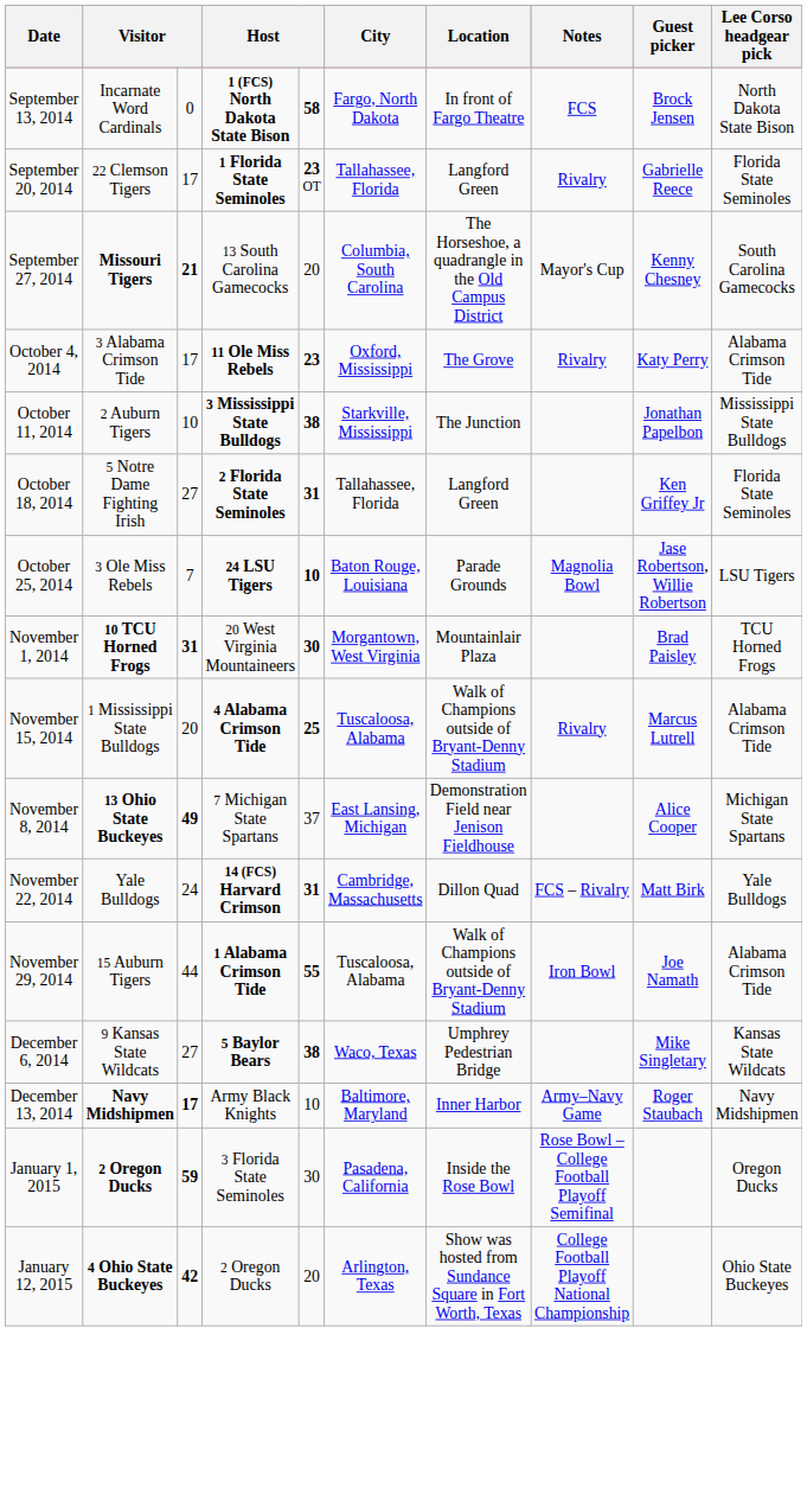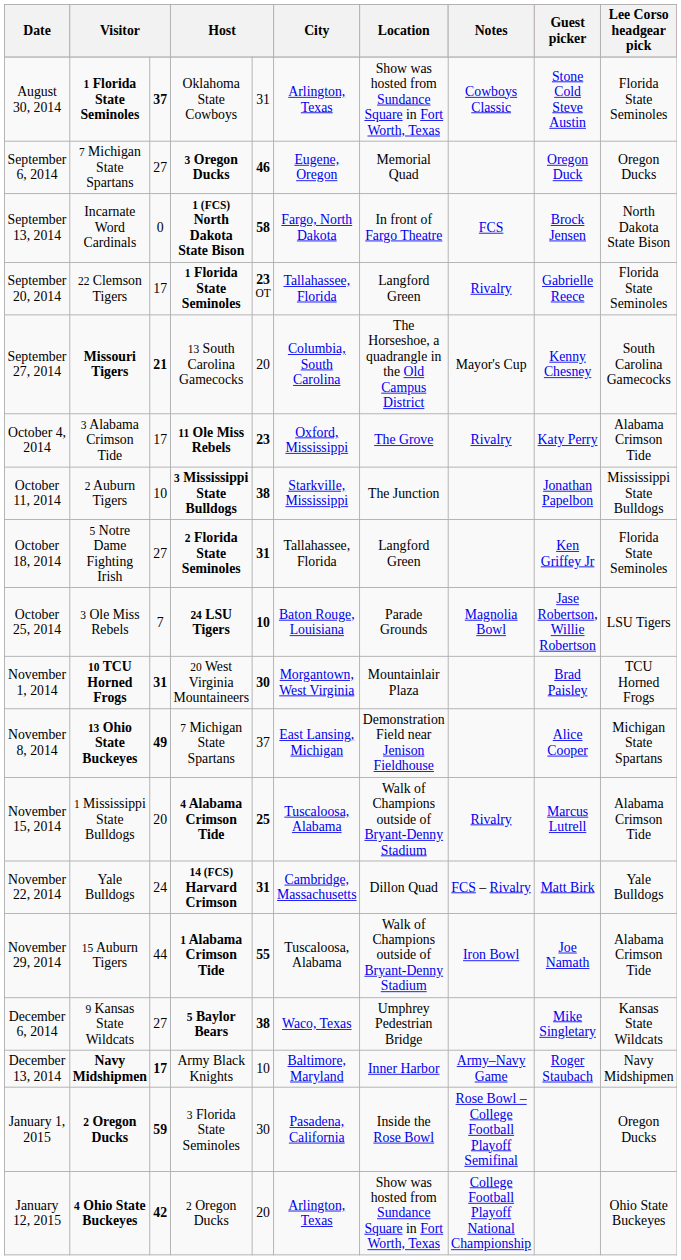+ row: August 30, 2014 | 1 Florida State Seminoles | 37 | Oklahoma State Cowboys | 31 | Arlington, Texas | Show was hosted from Sundance Square in Fort Worth, Texas | Cowboys Classic | Stone Cold Steve Austin | Florida State Seminoles
+ row: September 6, 2014 | 7 Michigan State Spartans | 27 | 3 Oregon Ducks | 46 | Eugene, Oregon | Memorial Quad | Oregon Duck | Oregon Ducks
rows swapped: November 8, 2014 <-> November 15, 2014
